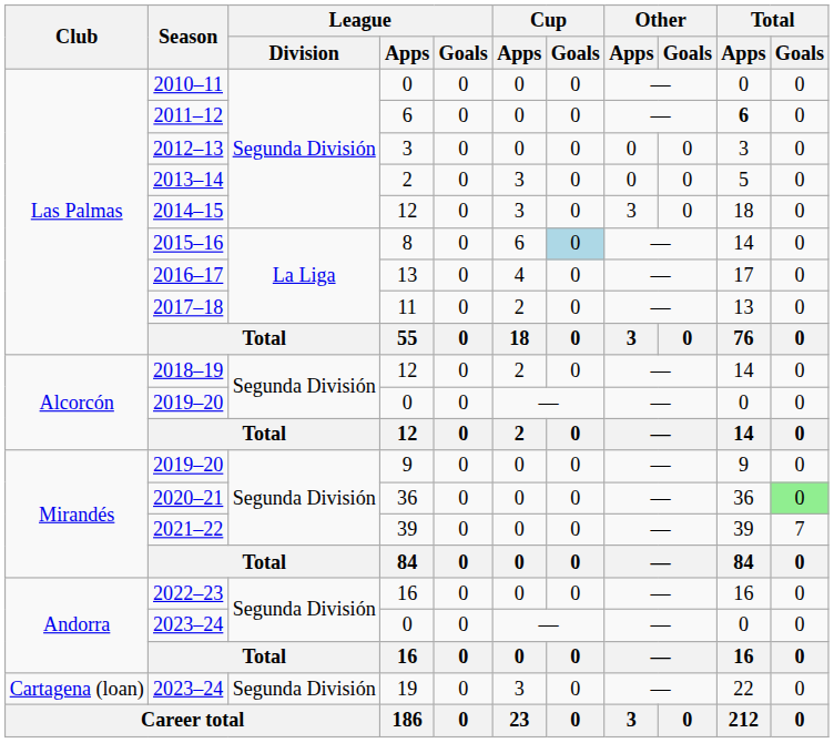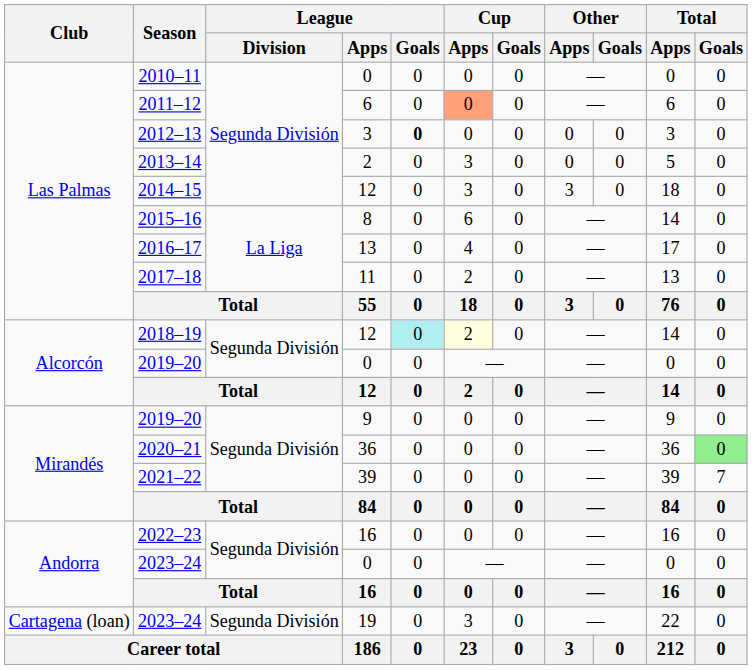2011–12 | Cup / Apps: no background -> lightsalmon background
2011–12 | Total / Apps: bold -> normal
2012–13 | League / Goals: normal -> bold
2015–16 | Cup / Goals: lightblue background -> no background
2018–19 | League / Goals: no background -> paleturquoise background
2018–19 | Cup / Apps: no background -> lightyellow background
